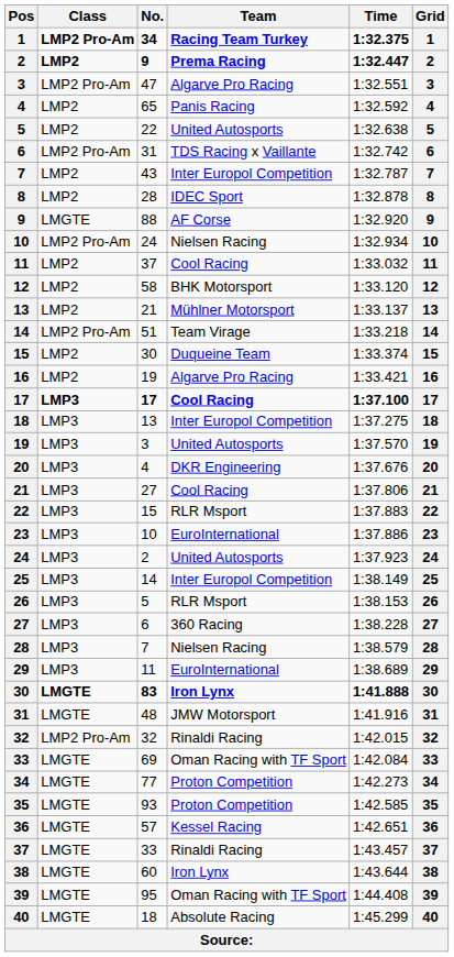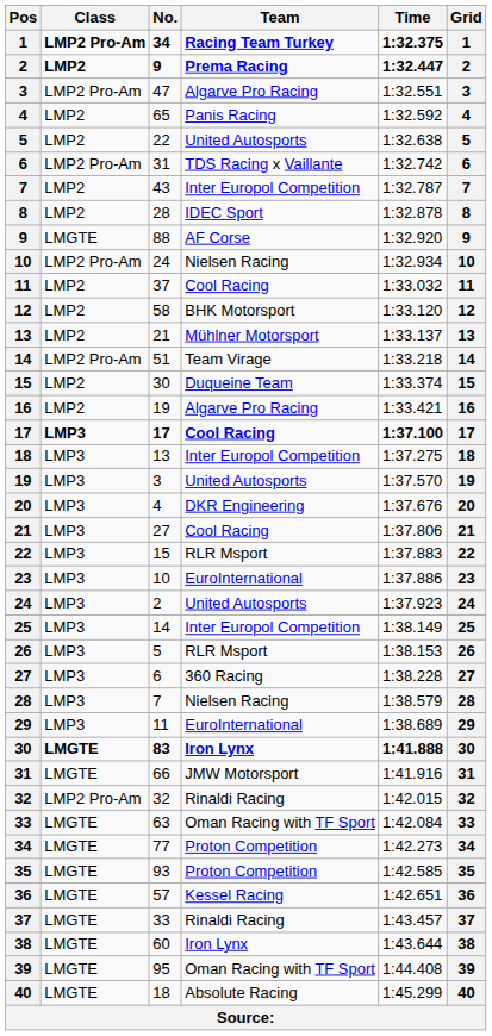row 32 | No.: 48 -> 66
row 34 | No.: 69 -> 63
